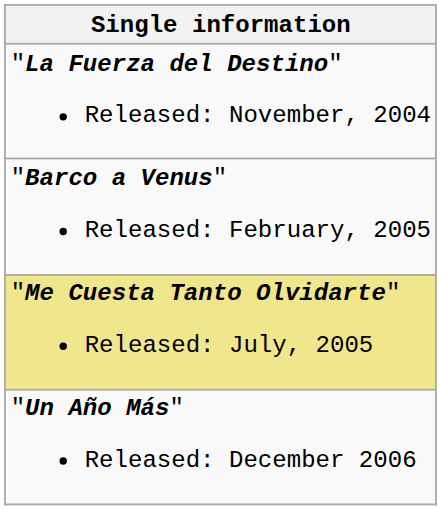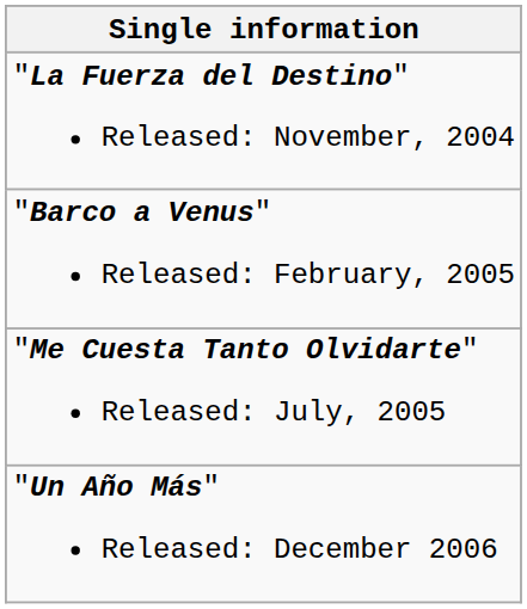row 4 | column 1: khaki background -> no background
